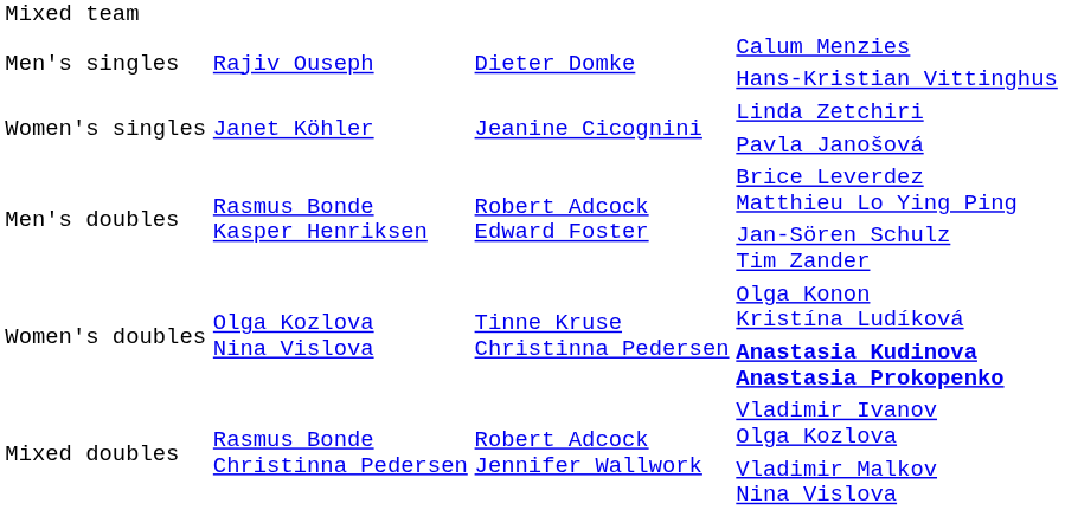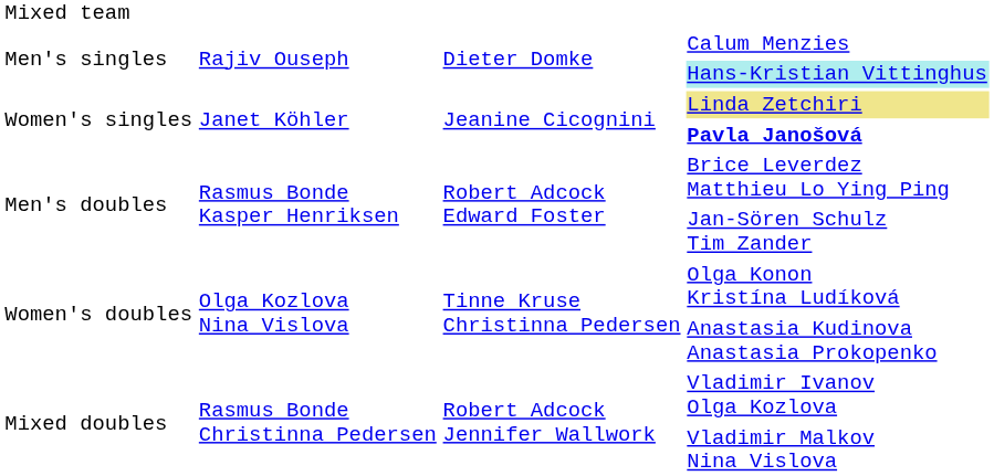Hans-Kristian Vittinghus | column 4: no background -> paleturquoise background
Linda Zetchiri | column 4: no background -> khaki background
Pavla Janošová | column 4: normal -> bold
Anastasia Kudinova Anastasia Prokopenko | column 4: bold -> normal
